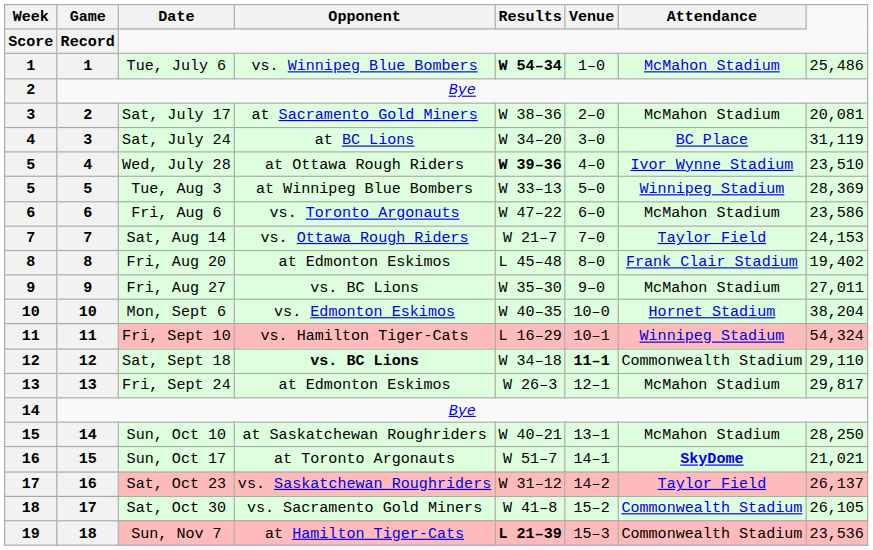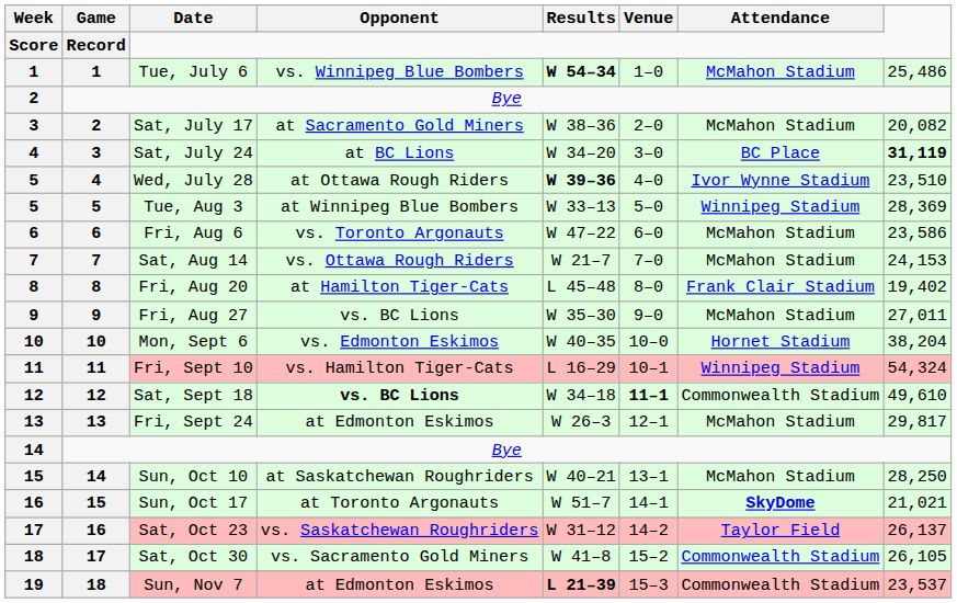Sat, July 17 | column 8: 20,081 -> 20,082
Sat, July 24 | column 8: normal -> bold
Sat, Aug 14 | Attendance: Taylor Field -> McMahon Stadium
Fri, Aug 20 | Opponent: at Edmonton Eskimos -> at Hamilton Tiger-Cats
Sat, Sept 18 | column 8: 29,110 -> 49,610
Sun, Nov 7 | Opponent: at Hamilton Tiger-Cats -> at Edmonton Eskimos
Sun, Nov 7 | column 8: 23,536 -> 23,537
